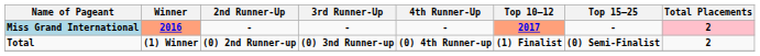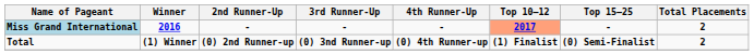Miss Grand International | Winner: lightsalmon background -> no background
Miss Grand International | Total Placements: pink background -> no background
